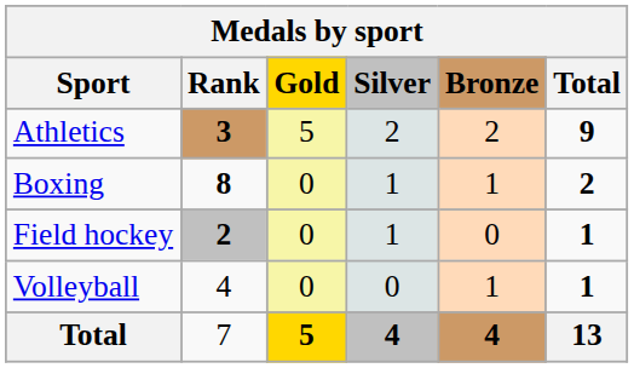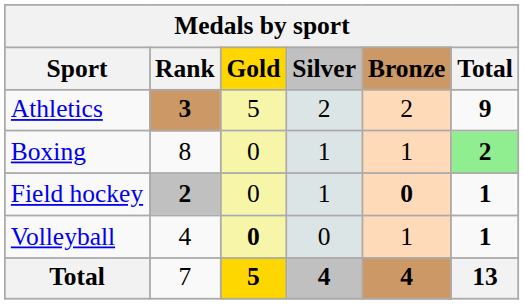Boxing | Rank: bold -> normal
Boxing | Total: no background -> lightgreen background
Field hockey | Bronze: normal -> bold
Volleyball | Gold: normal -> bold
